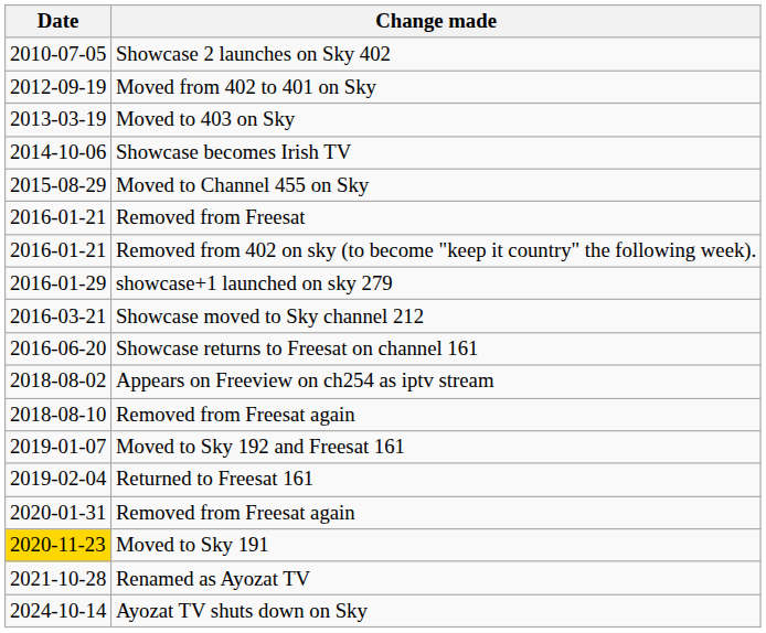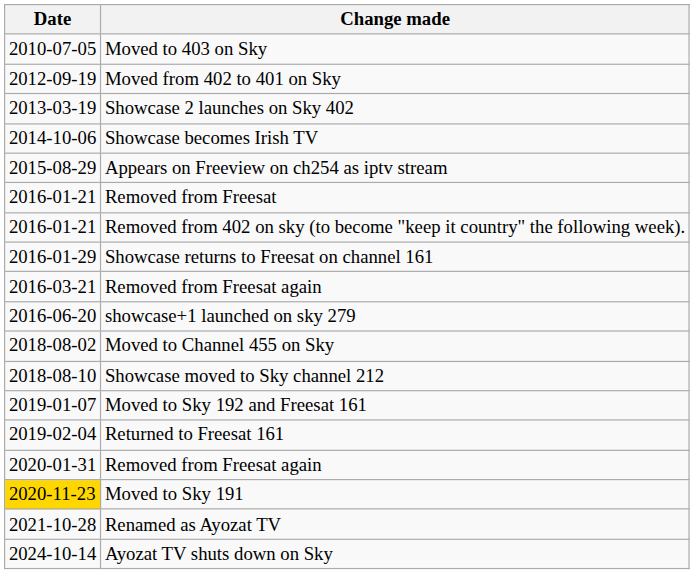row 2 | Change made: Showcase 2 launches on Sky 402 -> Moved to 403 on Sky
row 4 | Change made: Moved to 403 on Sky -> Showcase 2 launches on Sky 402
row 6 | Change made: Moved to Channel 455 on Sky -> Appears on Freeview on ch254 as iptv stream
row 9 | Change made: showcase+1 launched on sky 279 -> Showcase returns to Freesat on channel 161
row 10 | Change made: Showcase moved to Sky channel 212 -> Removed from Freesat again
row 11 | Change made: Showcase returns to Freesat on channel 161 -> showcase+1 launched on sky 279
row 12 | Change made: Appears on Freeview on ch254 as iptv stream -> Moved to Channel 455 on Sky
row 13 | Change made: Removed from Freesat again -> Showcase moved to Sky channel 212
